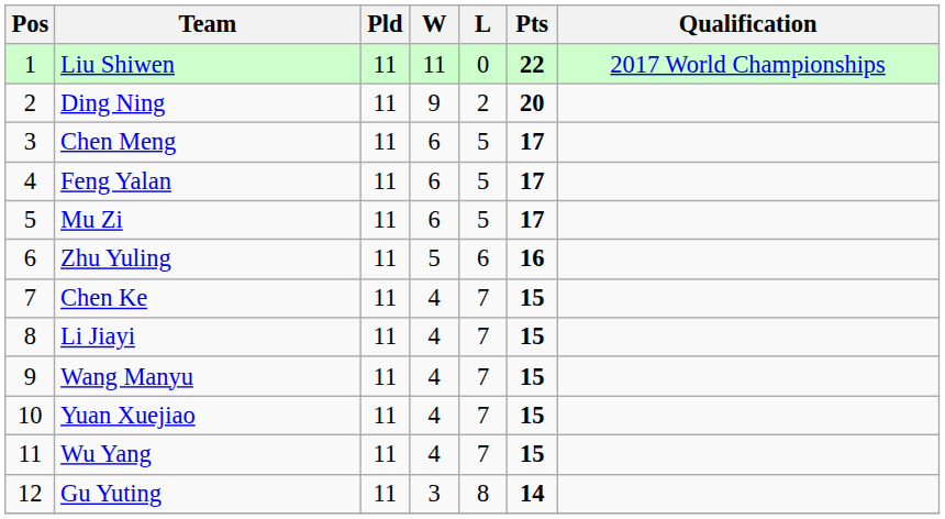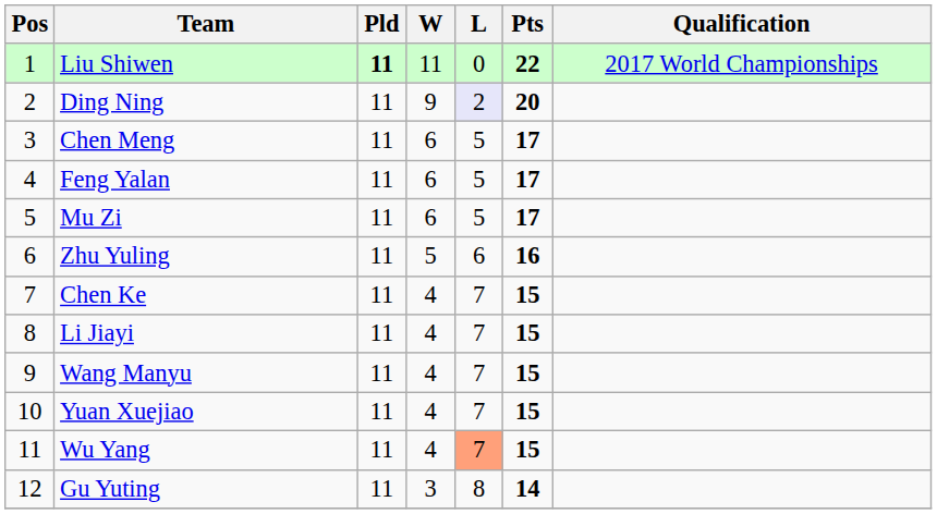Liu Shiwen | Pld: normal -> bold
Ding Ning | L: no background -> lavender background
Wu Yang | L: no background -> lightsalmon background
